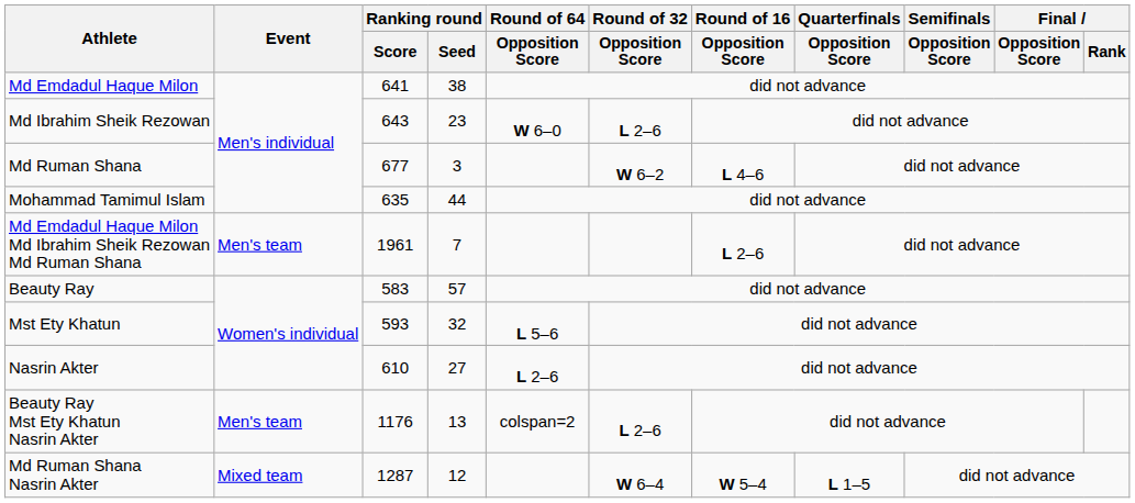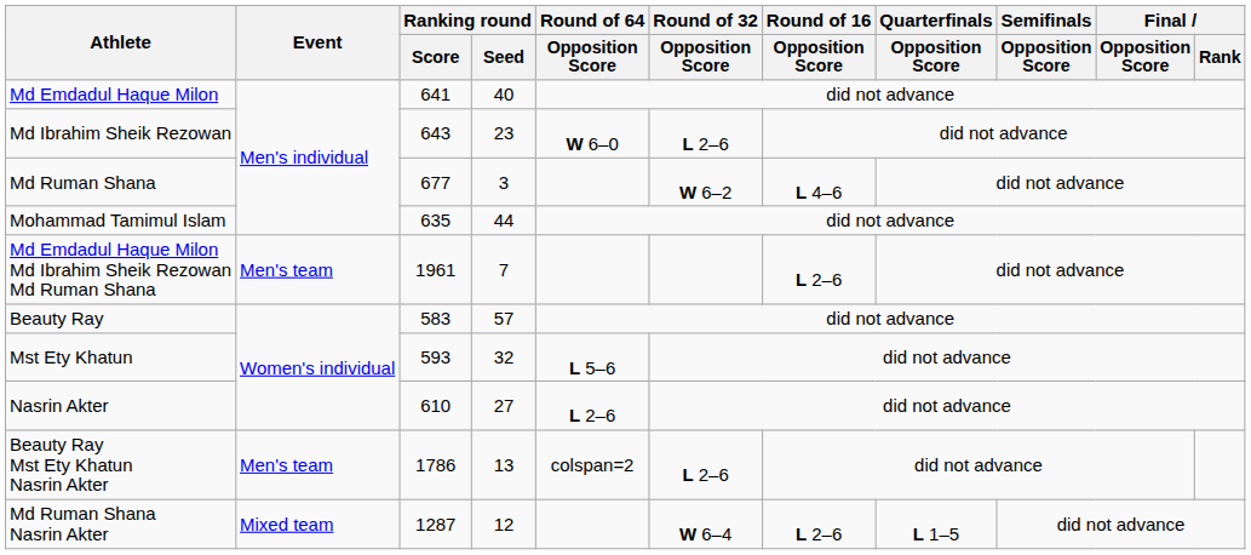Md Emdadul Haque Milon | Ranking round / Seed: 38 -> 40
Beauty Ray Mst Ety Khatun Nasrin Akter | Ranking round / Score: 1176 -> 1786
Md Ruman Shana Nasrin Akter | Round of 16 / Opposition Score: W 5–4 -> L 2–6
